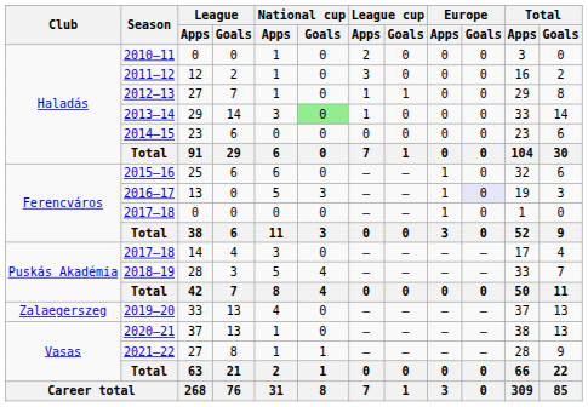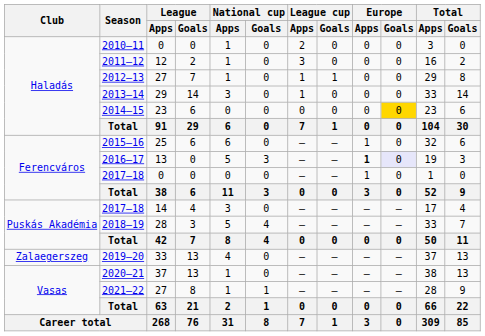2013–14 | National cup / Goals: lightgreen background -> no background
2014–15 | Europe / Goals: no background -> gold background
2016–17 | Europe / Apps: normal -> bold
